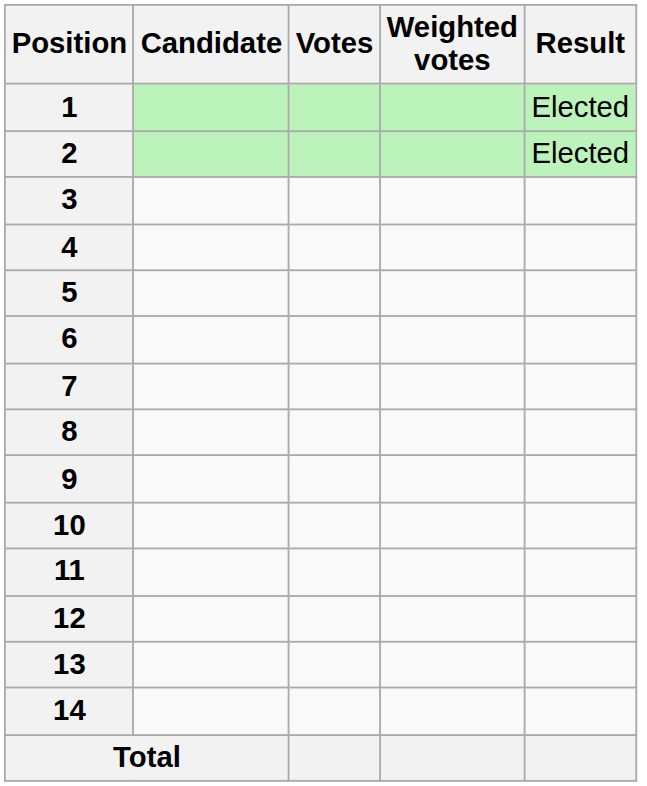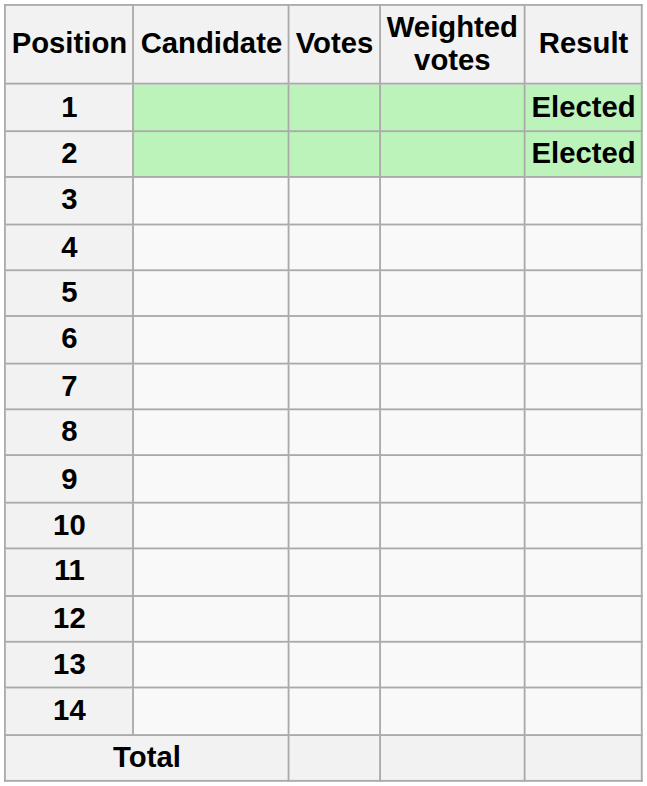1 | Result: normal -> bold
2 | Result: normal -> bold
